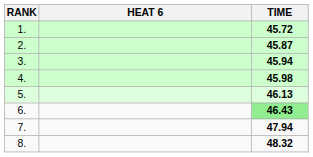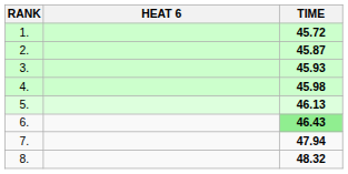3. | TIME: 45.94 -> 45.93
